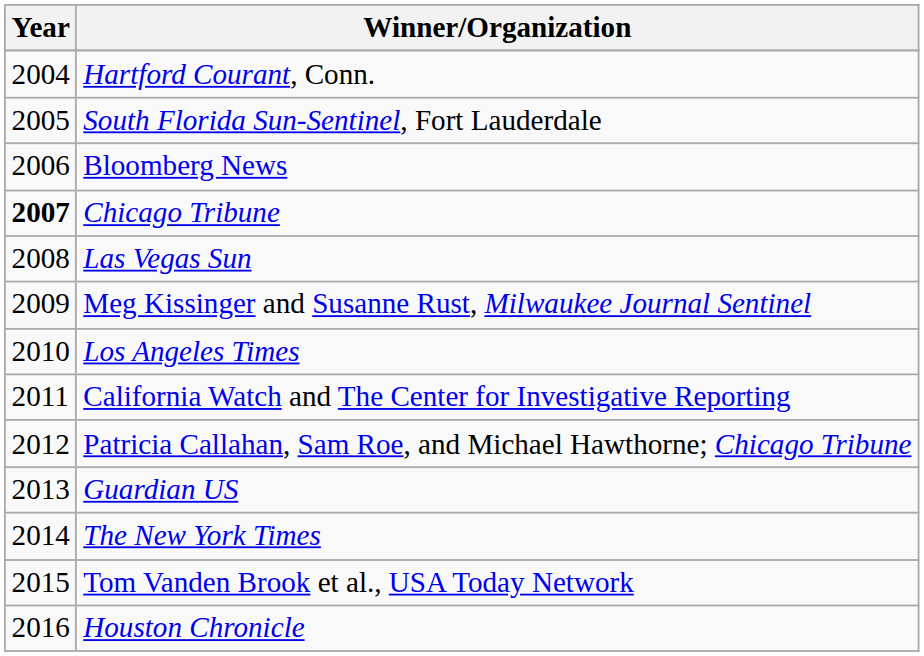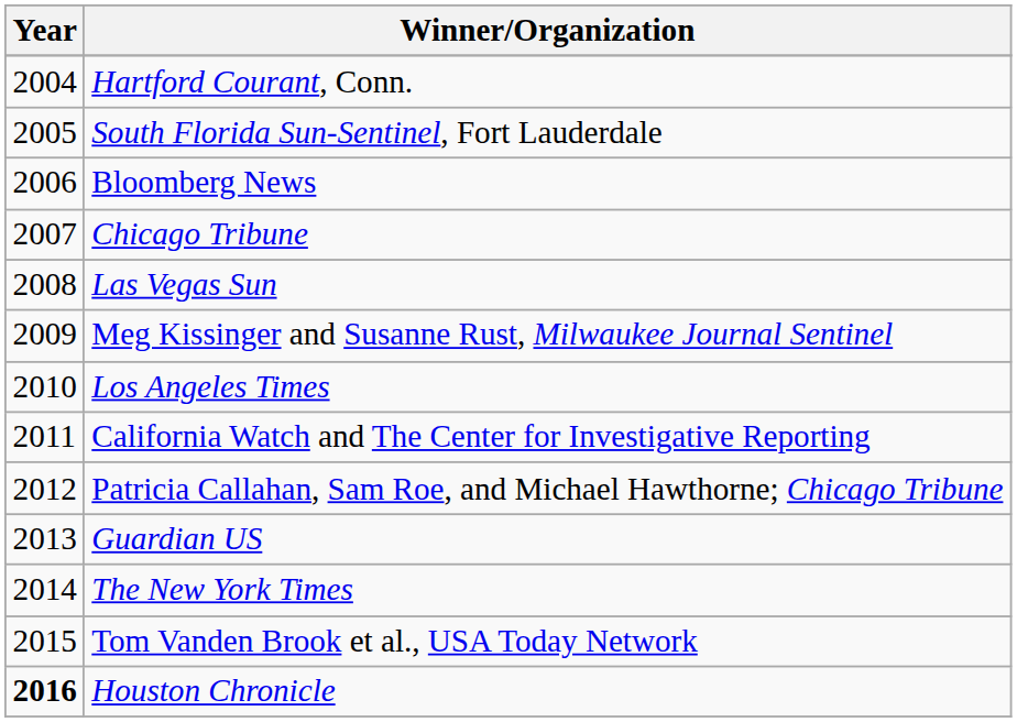Chicago Tribune | Year: bold -> normal
Houston Chronicle | Year: normal -> bold
